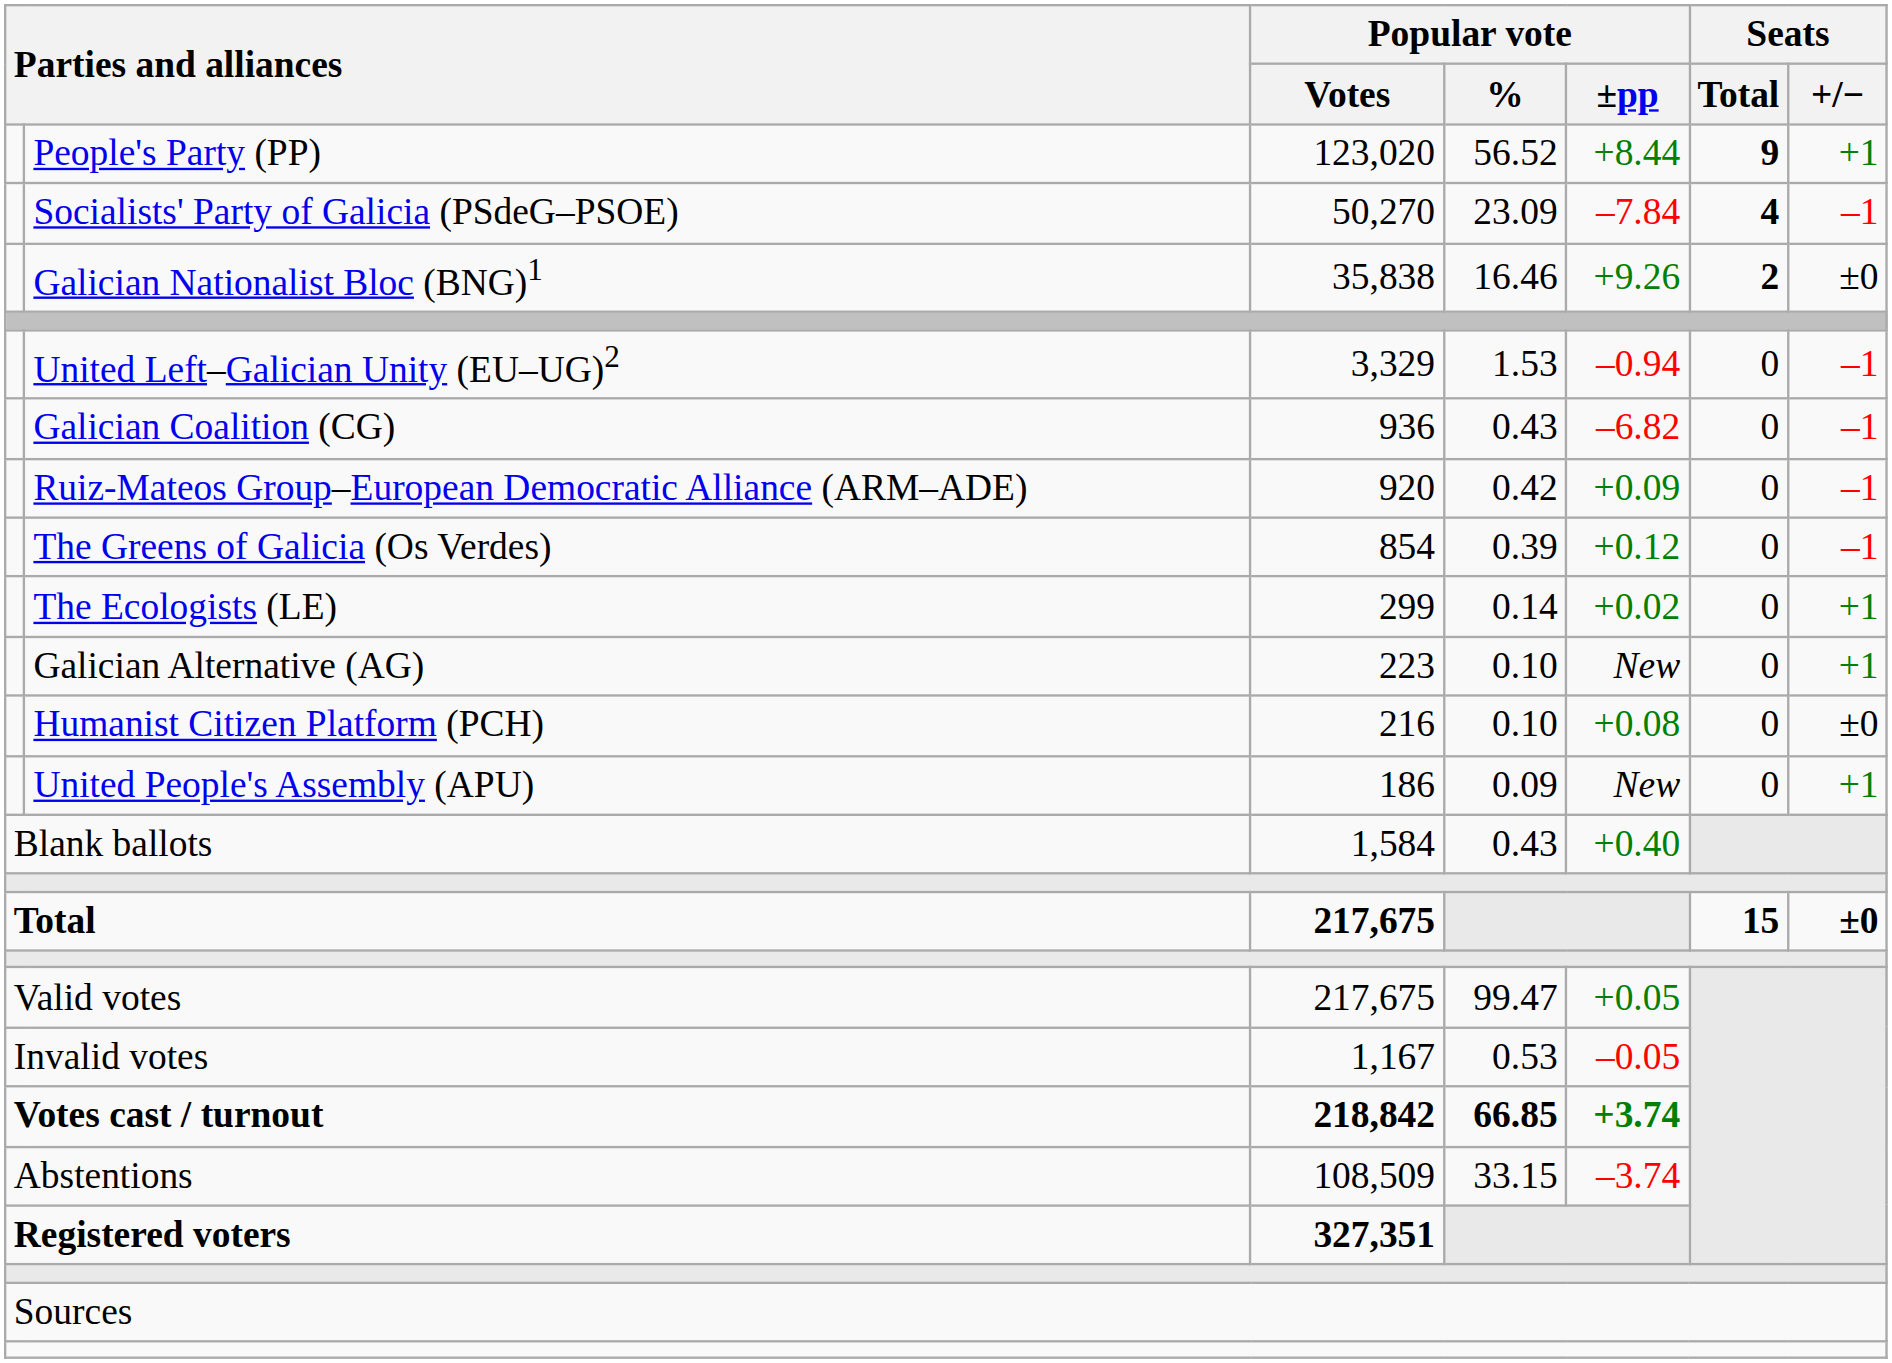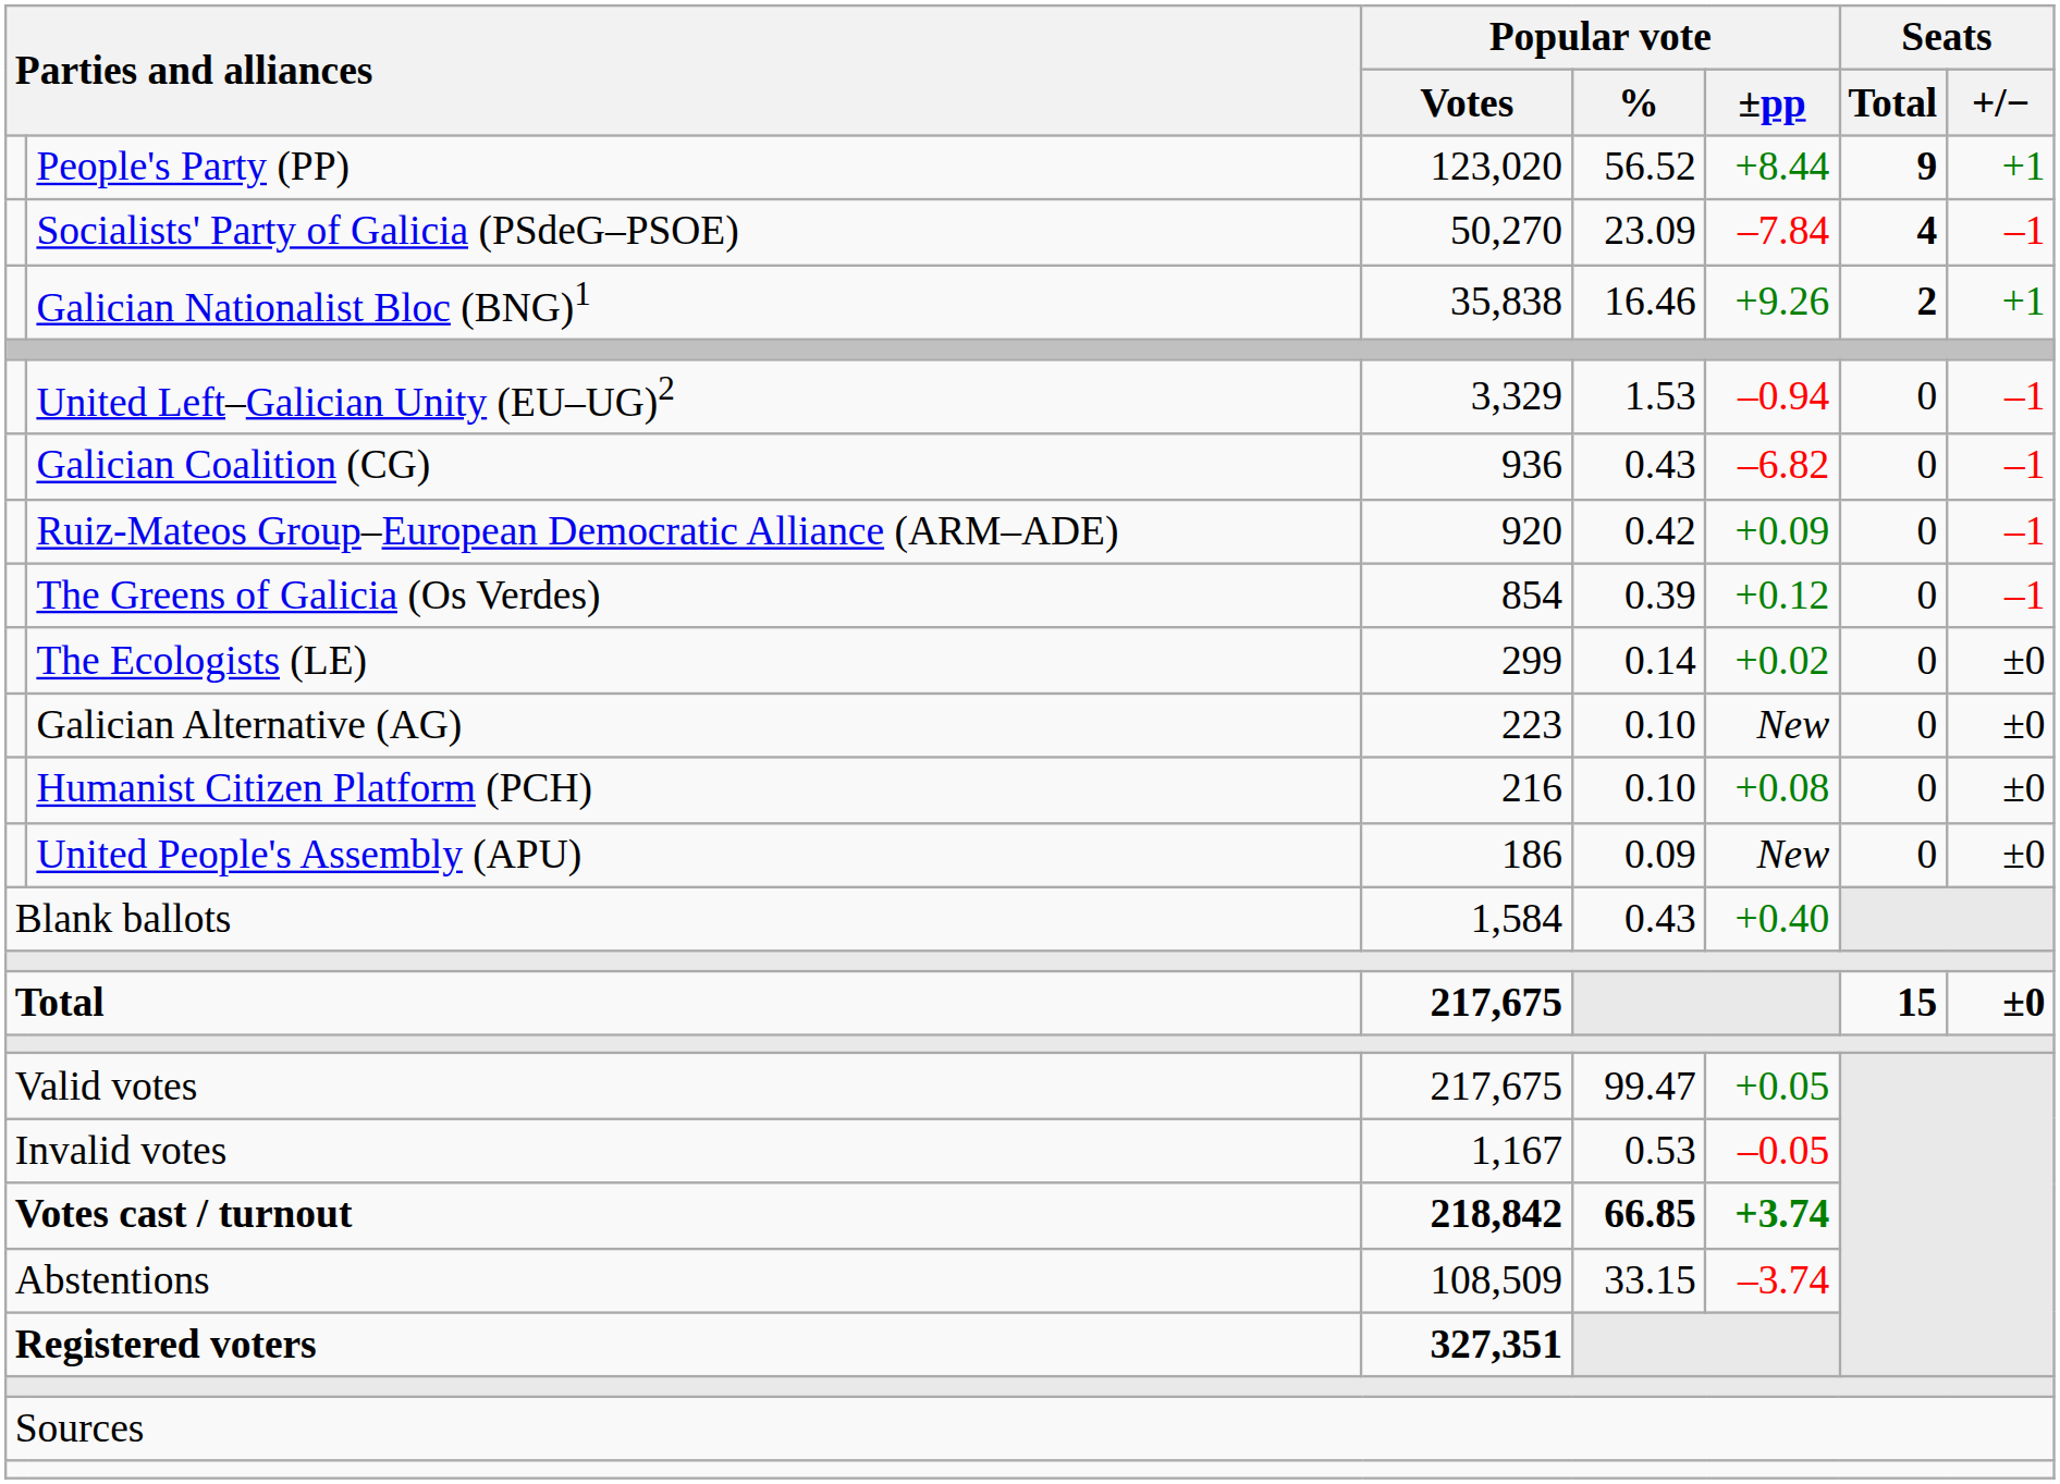Galician Nationalist Bloc (BNG)1 | Seats / +/−: ±0 -> +1
The Ecologists (LE) | Seats / +/−: +1 -> ±0
Galician Alternative (AG) | Seats / +/−: +1 -> ±0
United People's Assembly (APU) | Seats / +/−: +1 -> ±0
